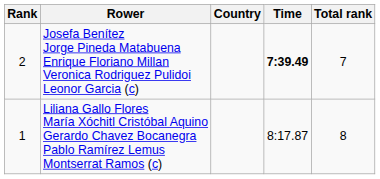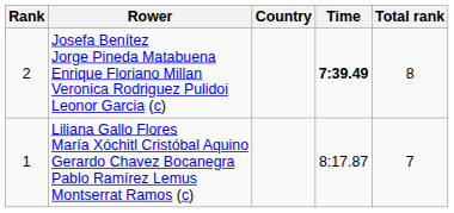row 2 | Total rank: 7 -> 8
row 3 | Total rank: 8 -> 7
